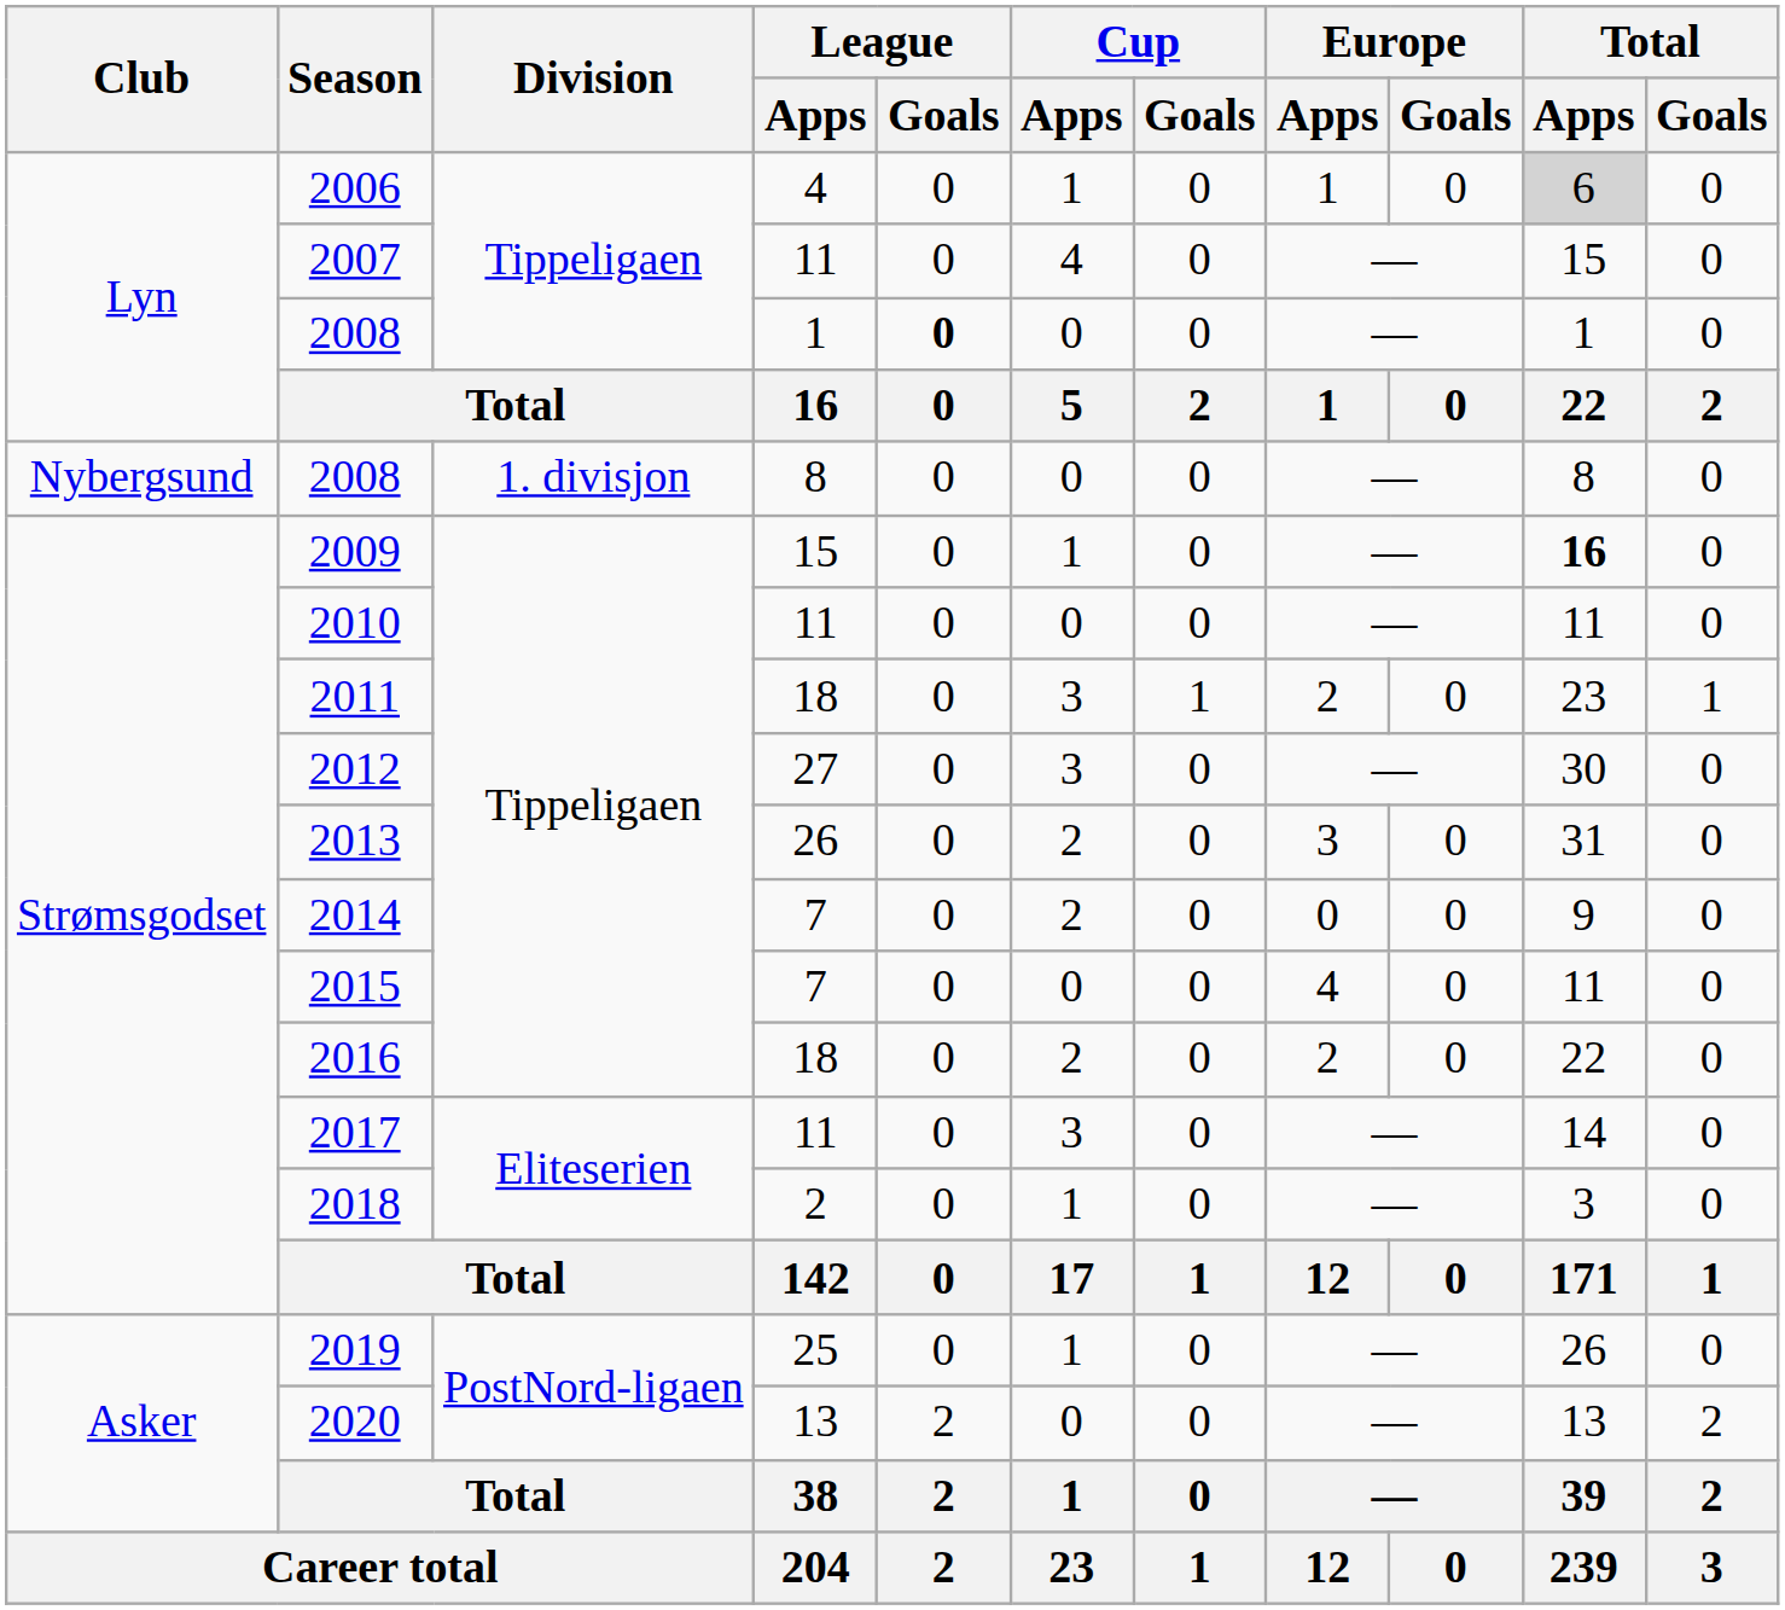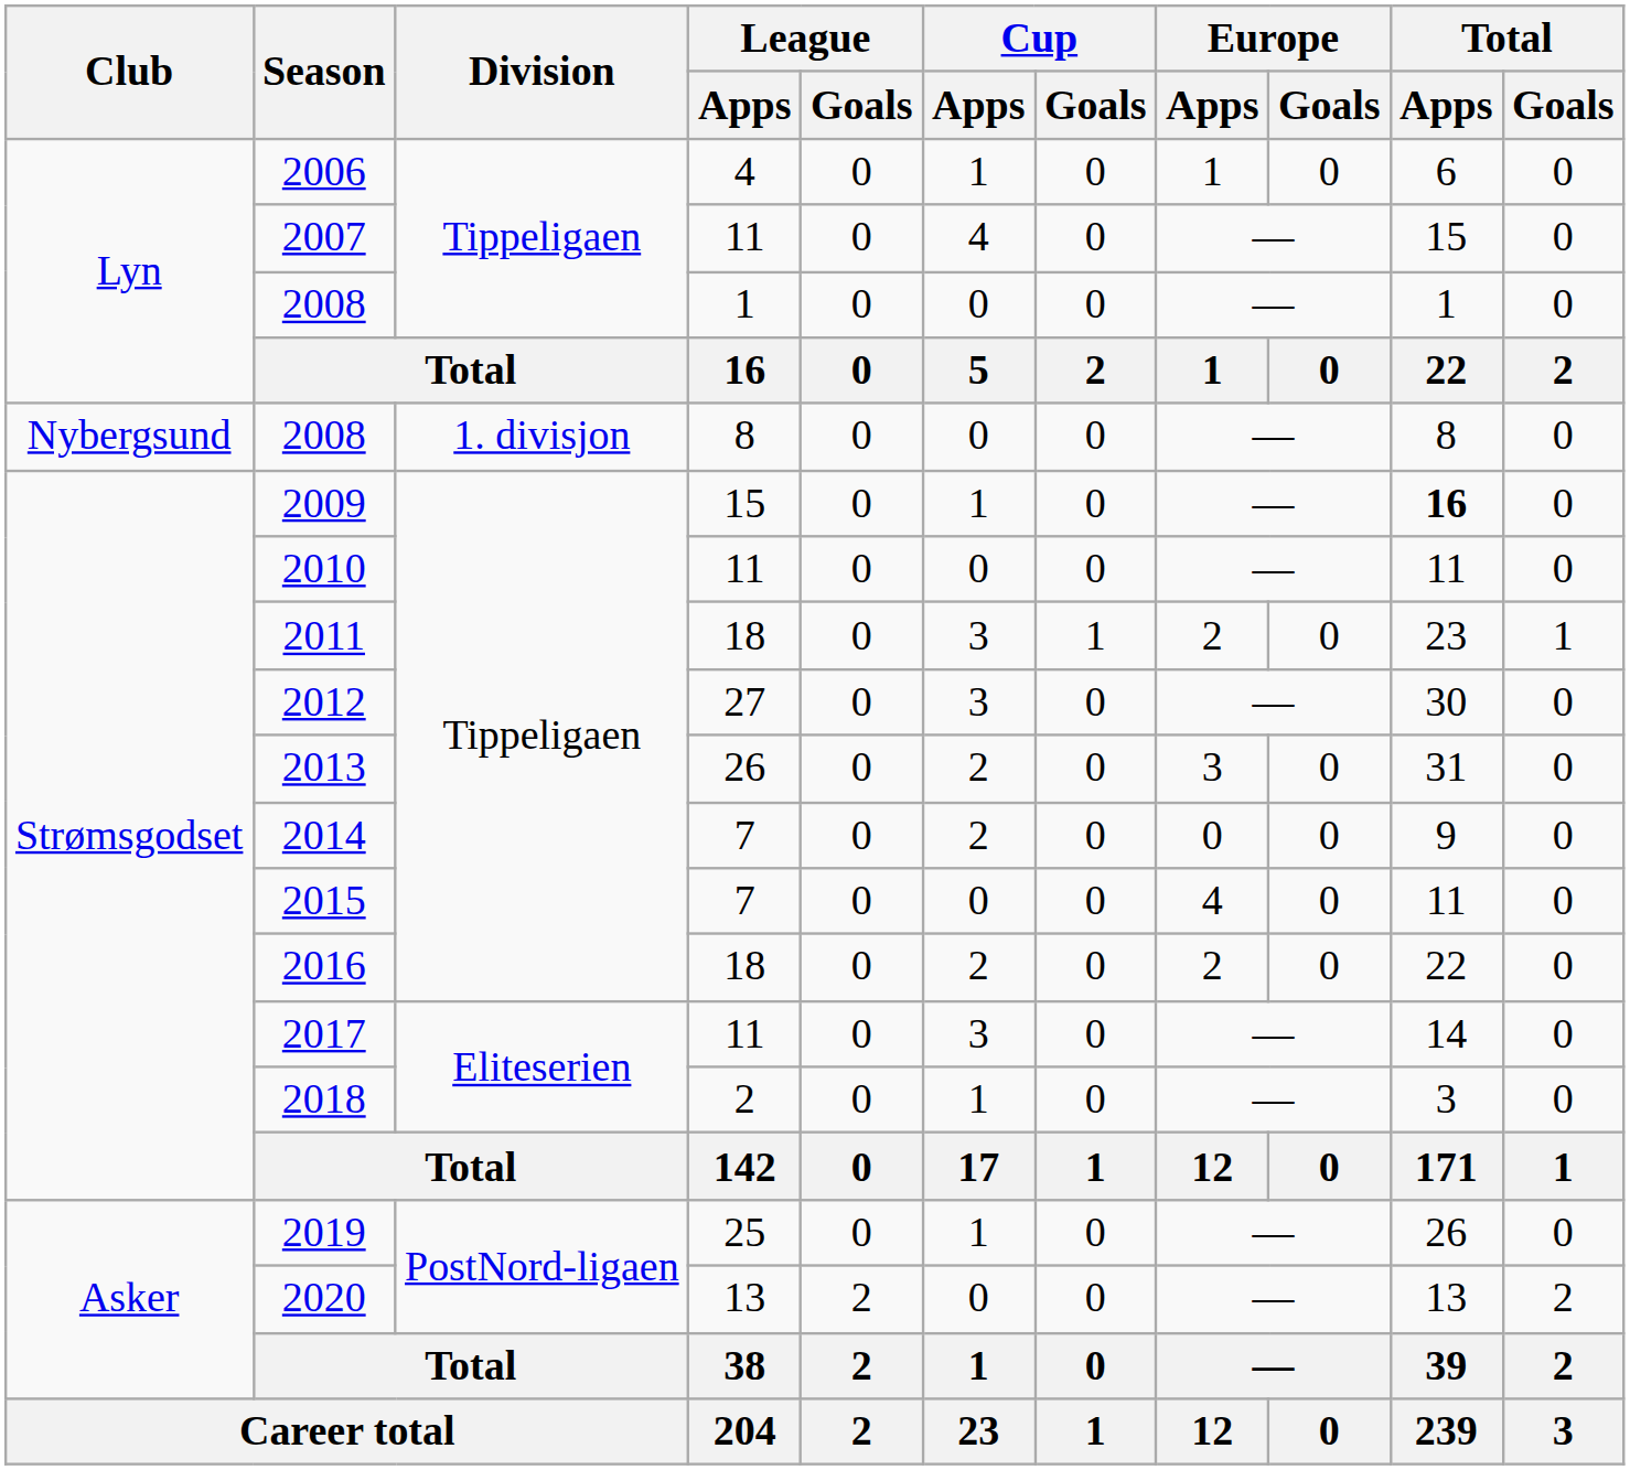2006 | Total / Apps: lightgrey background -> no background
2008 / 1 | League / Goals: bold -> normal
